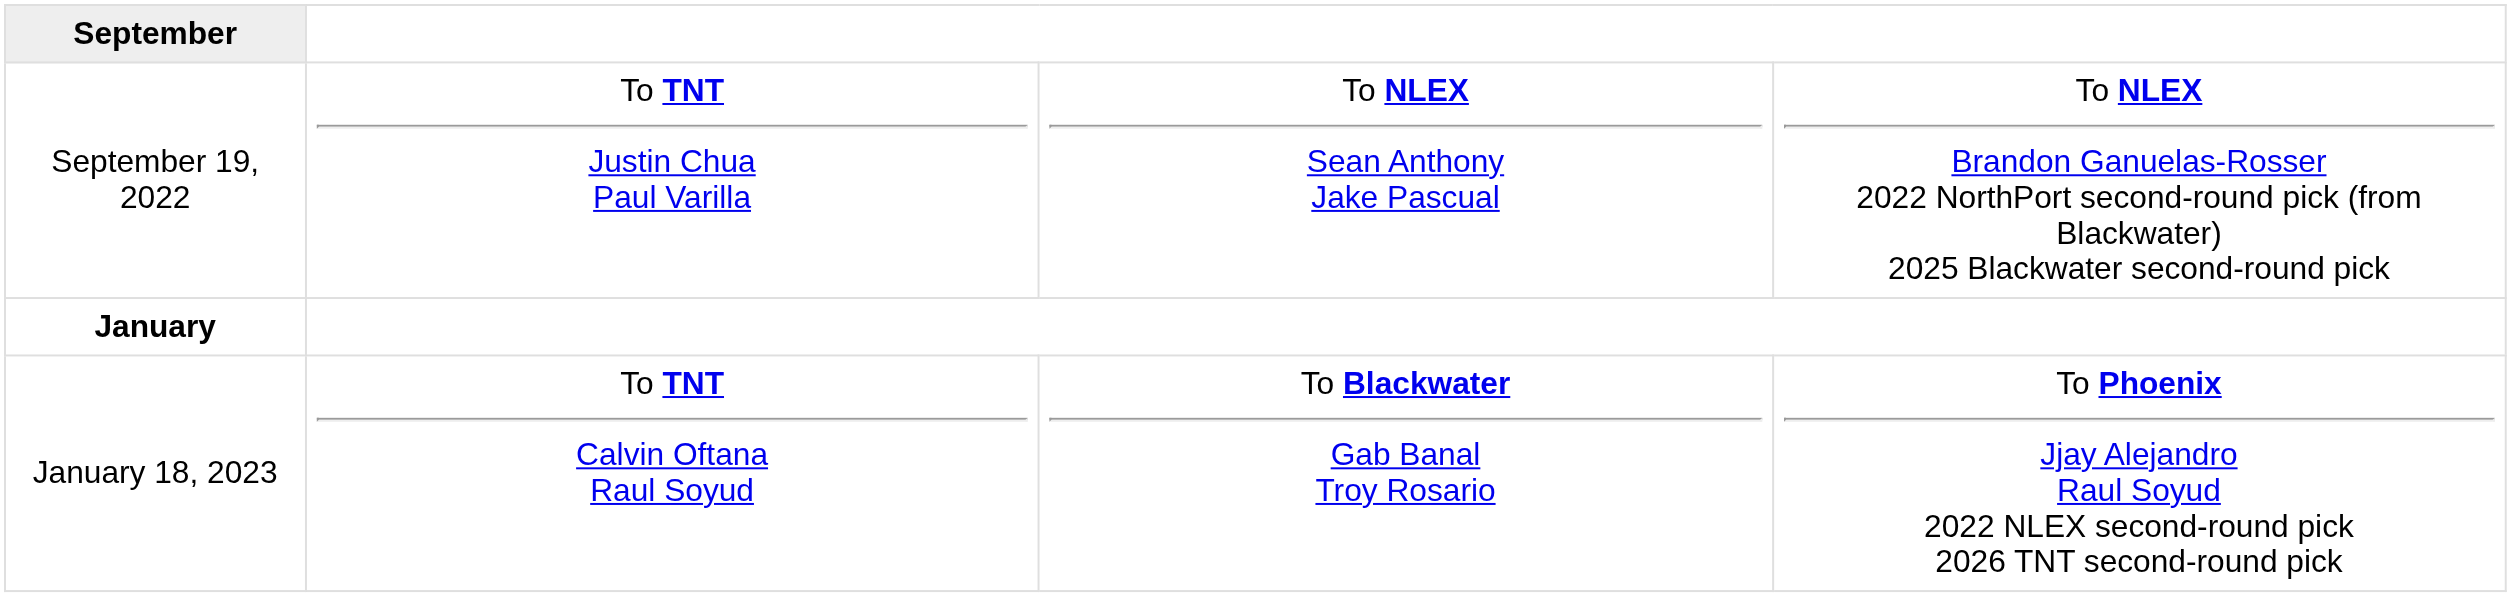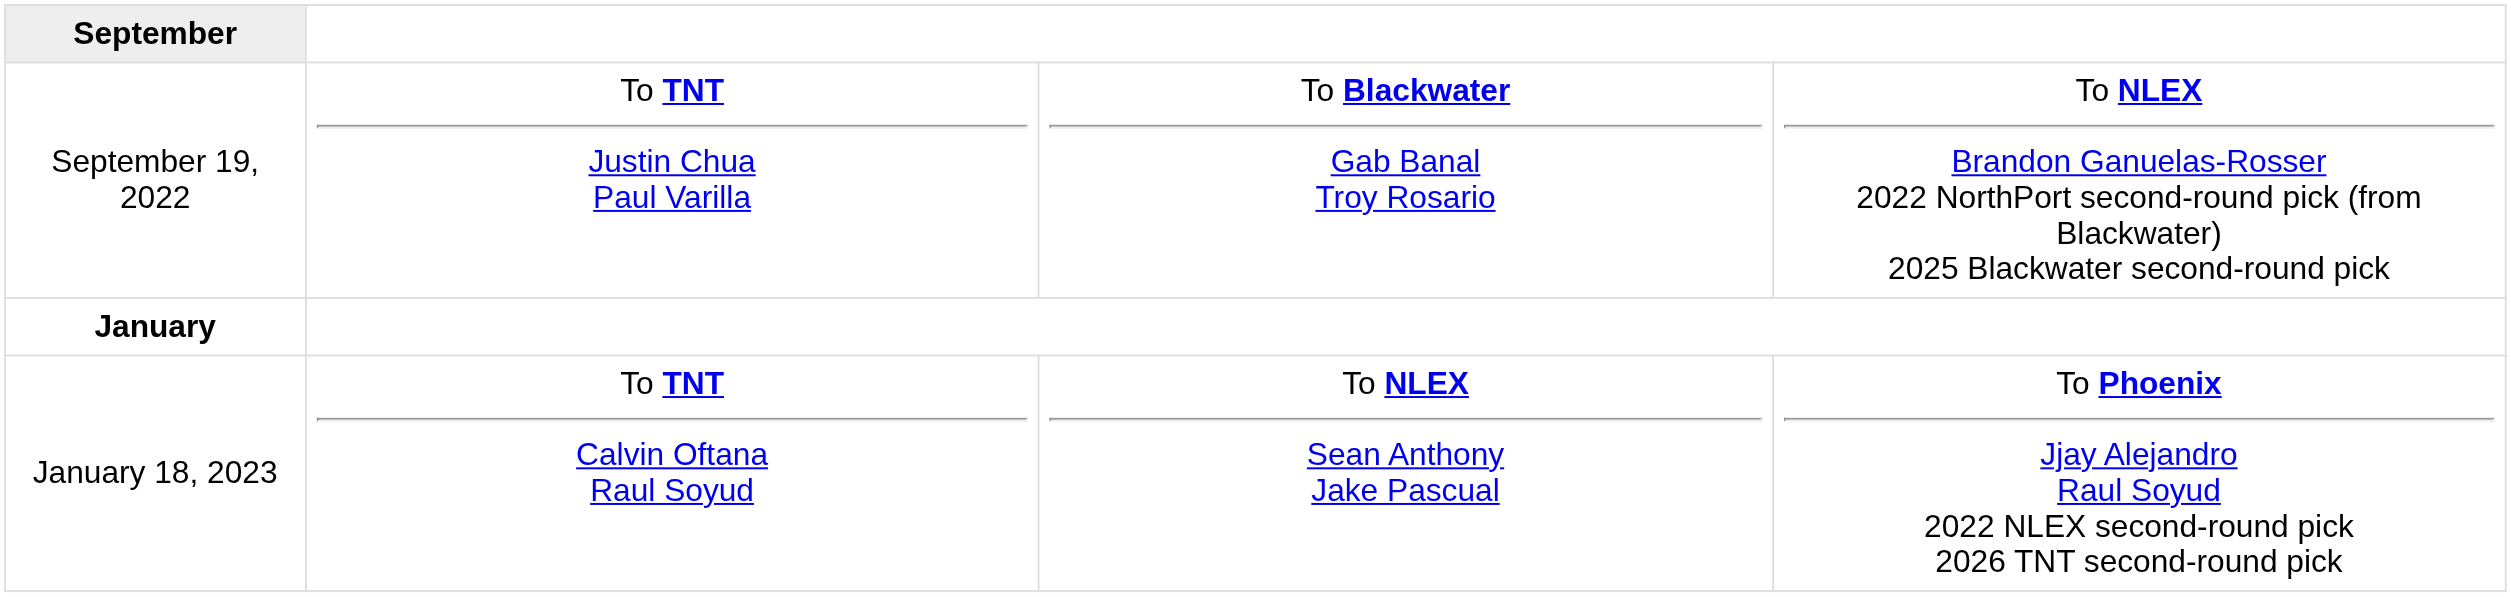September 19, 2022 | column 3: To NLEX Sean Anthony Jake Pascual -> To Blackwater Gab Banal Troy Rosario
January 18, 2023 | column 3: To Blackwater Gab Banal Troy Rosario -> To NLEX Sean Anthony Jake Pascual
